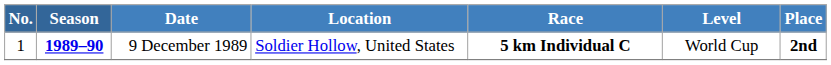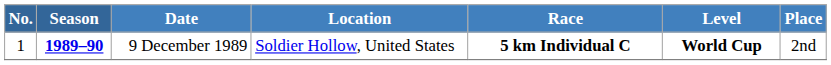9 December 1989 | Level: normal -> bold
9 December 1989 | Place: bold -> normal
